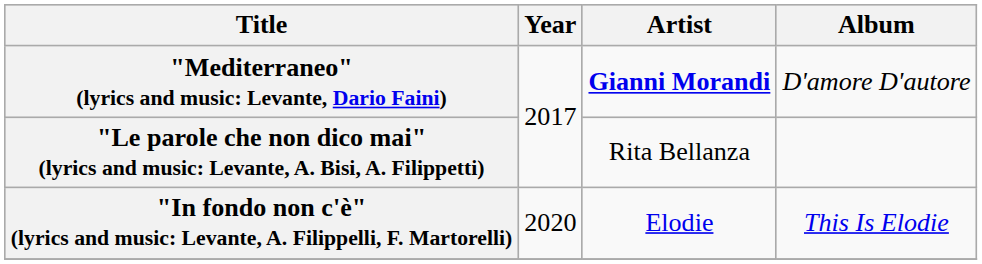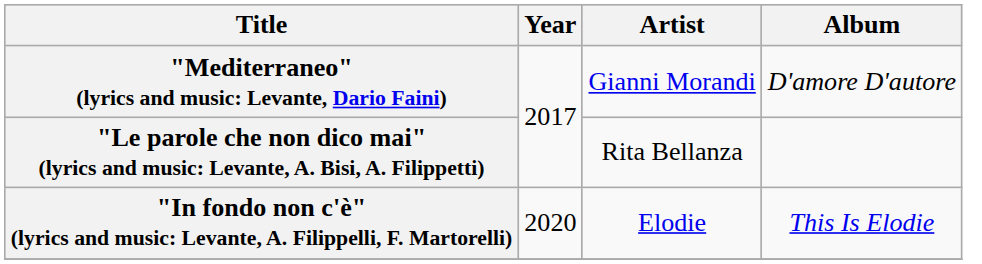"Mediterraneo" (lyrics and music: Levante, Dario Faini) | Artist: bold -> normal
